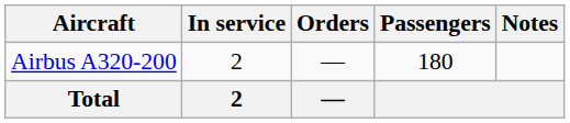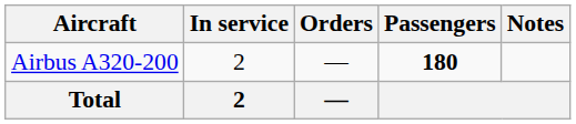Airbus A320-200 | Passengers: normal -> bold
